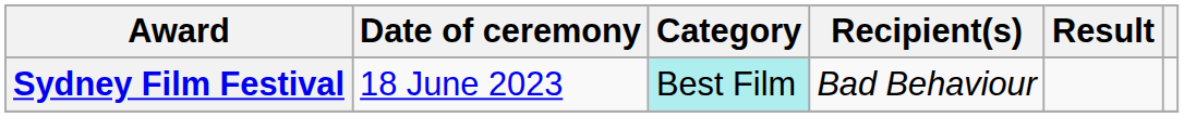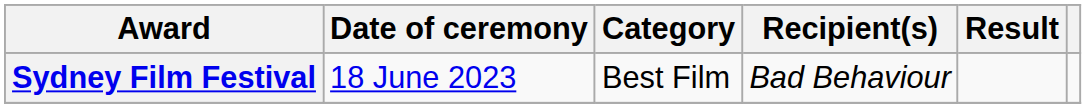Sydney Film Festival | Category: paleturquoise background -> no background
